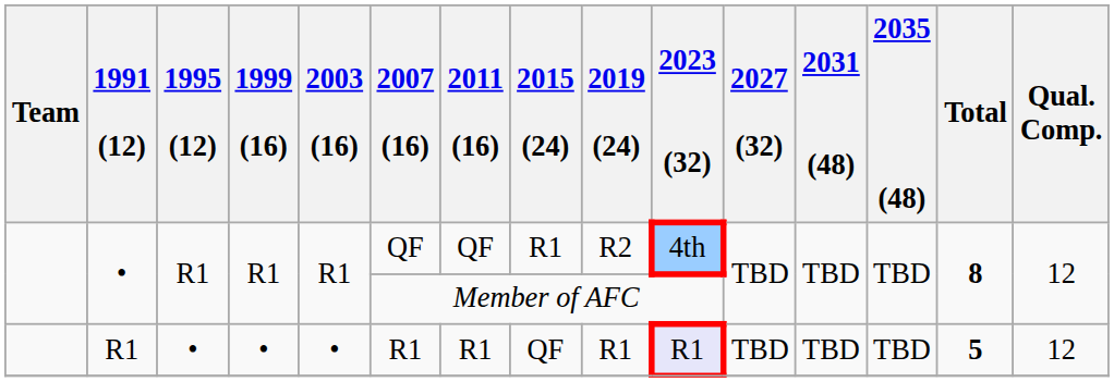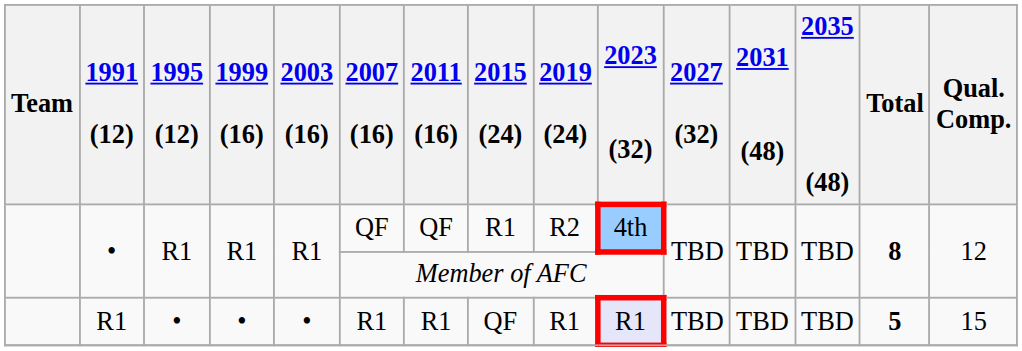row 4 | Qual. Comp.: 12 -> 15
